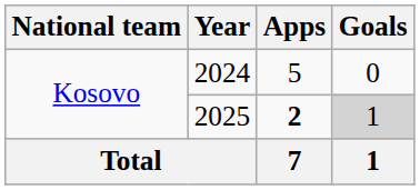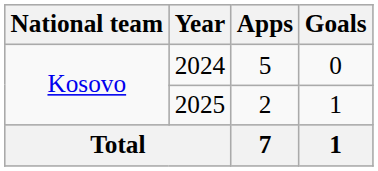2025 | Apps: bold -> normal
2025 | Goals: lightgrey background -> no background
